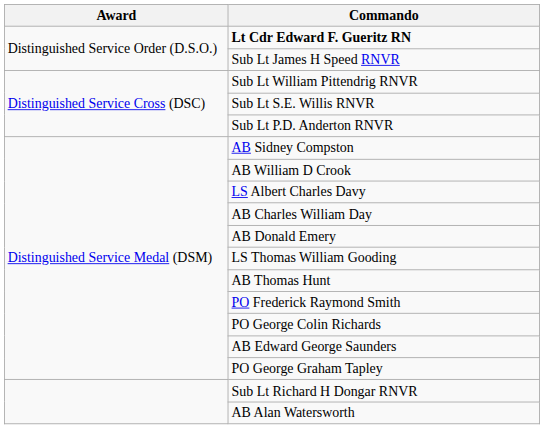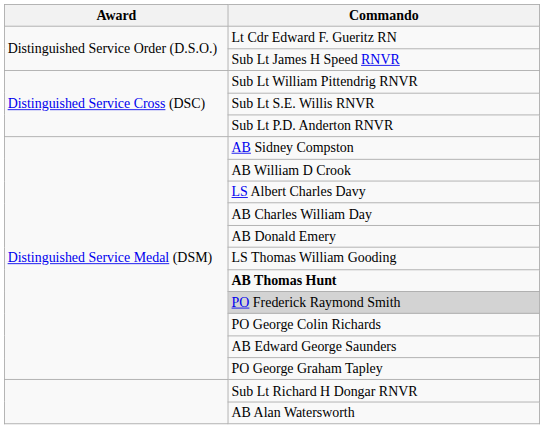Lt Cdr Edward F. Gueritz RN | Commando: bold -> normal
AB Thomas Hunt | Commando: normal -> bold
PO Frederick Raymond Smith | Commando: no background -> lightgrey background
